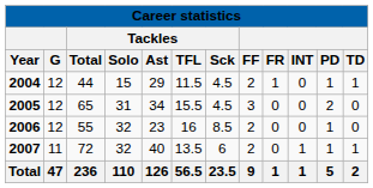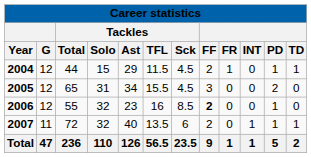2006 | column 8: normal -> bold
